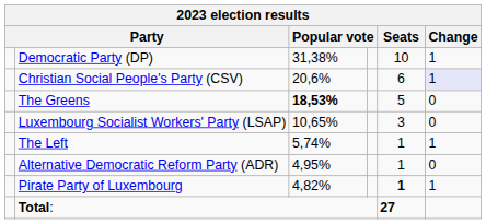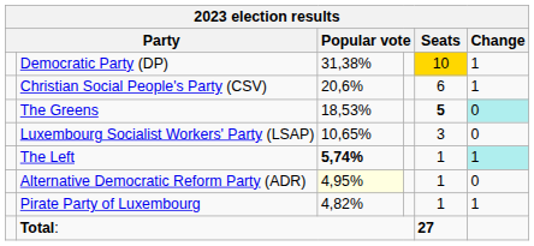Democratic Party (DP) | Seats: no background -> gold background
Christian Social People's Party (CSV) | Change: lavender background -> no background
The Greens | column 3: bold -> normal
The Greens | Seats: normal -> bold
The Greens | Change: no background -> paleturquoise background
The Left | column 3: normal -> bold
The Left | Change: no background -> paleturquoise background
Alternative Democratic Reform Party (ADR) | column 3: no background -> lightyellow background
Pirate Party of Luxembourg | Seats: bold -> normal
